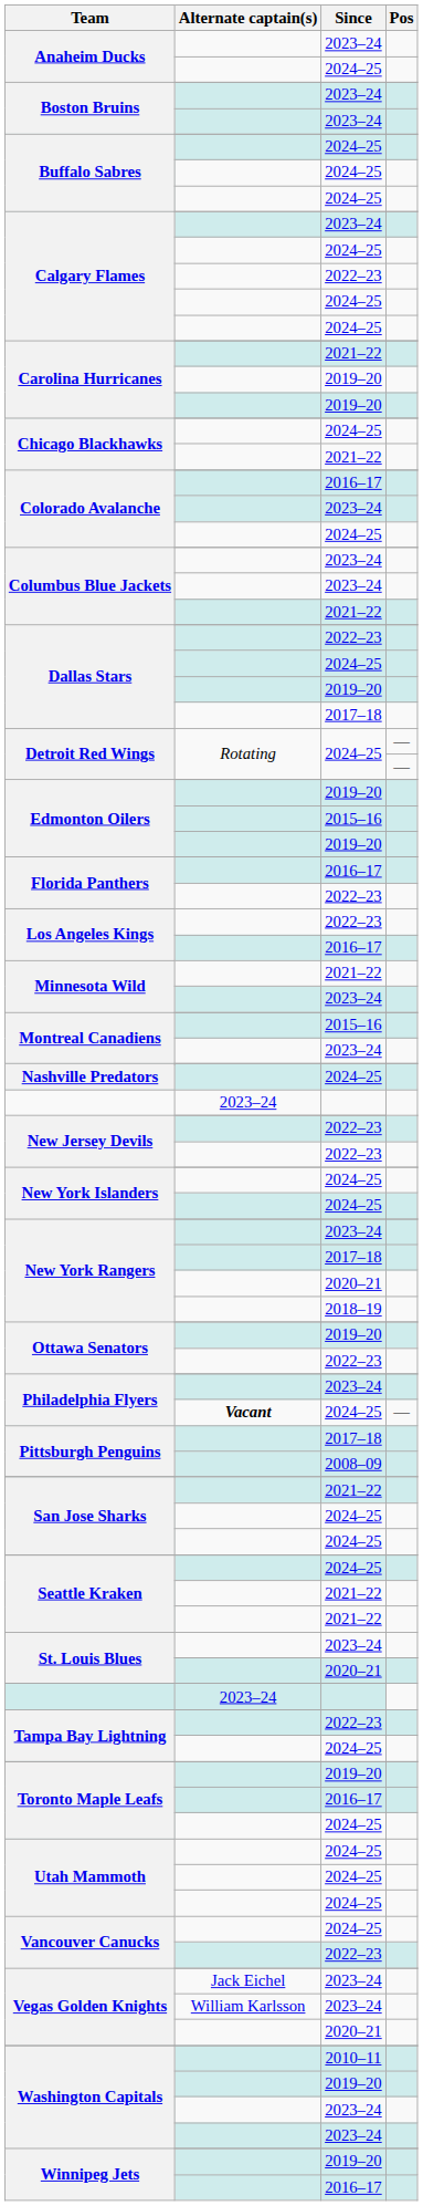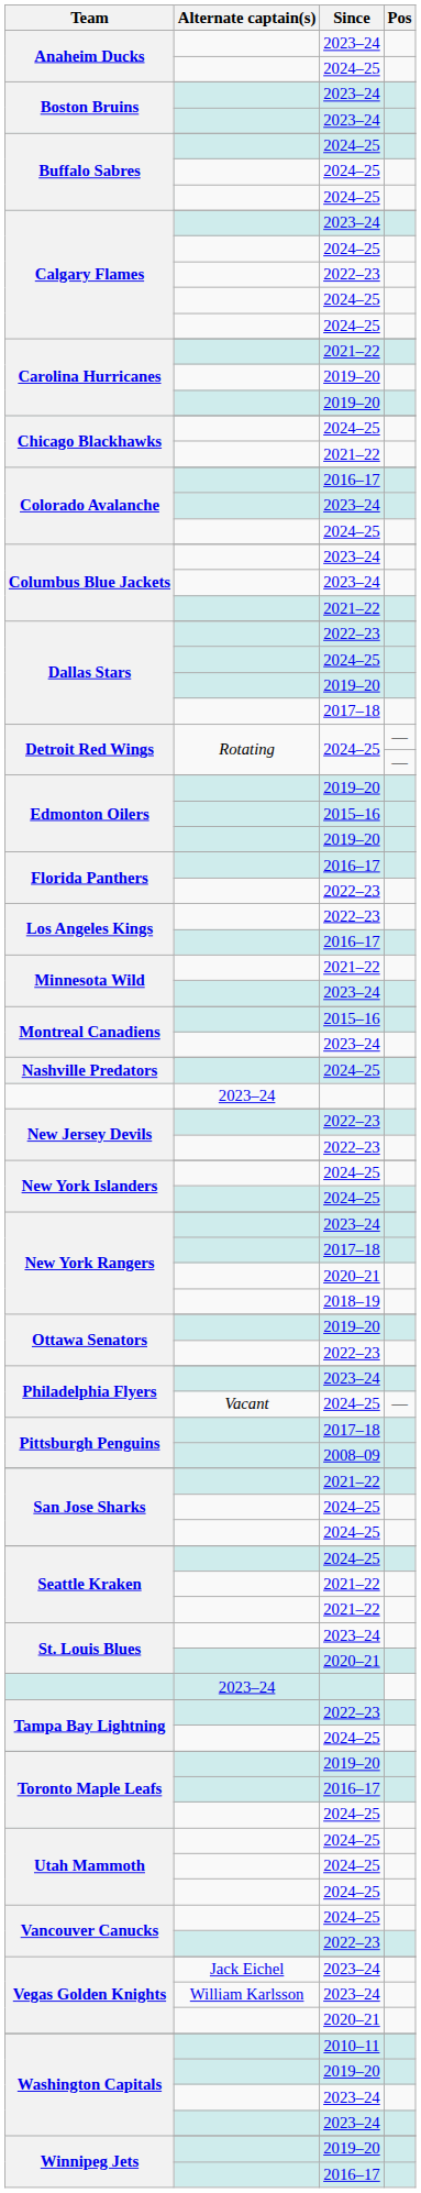Philadelphia Flyers / 2024–25 | Alternate captain(s): bold -> normal
